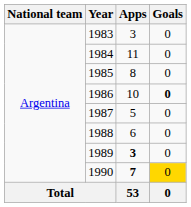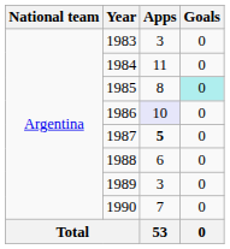1985 | Goals: no background -> paleturquoise background
1986 | Apps: no background -> lavender background
1986 | Goals: bold -> normal
1987 | Apps: normal -> bold
1989 | Apps: bold -> normal
1990 | Apps: bold -> normal
1990 | Goals: gold background -> no background
